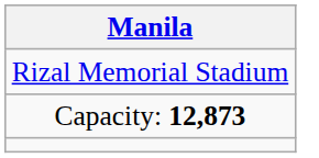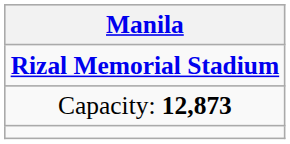row 2 | column 1: normal -> bold
